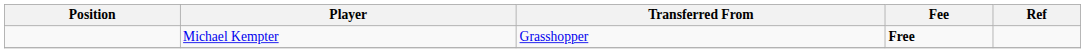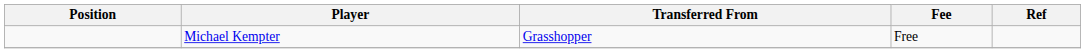Michael Kempter | Fee: bold -> normal
